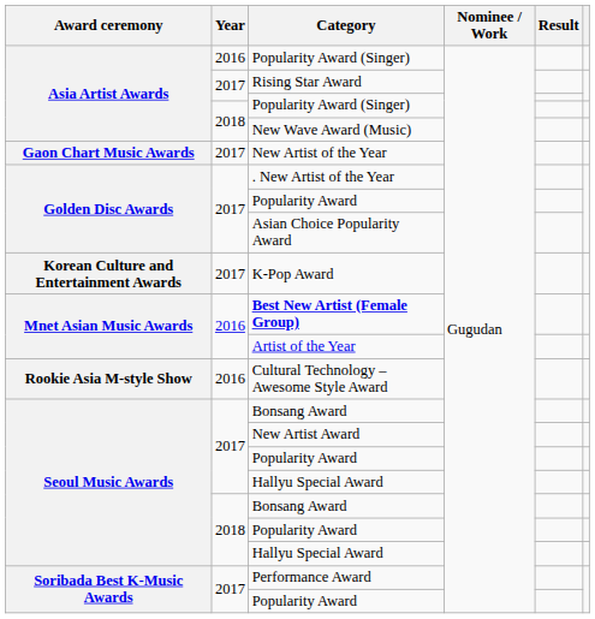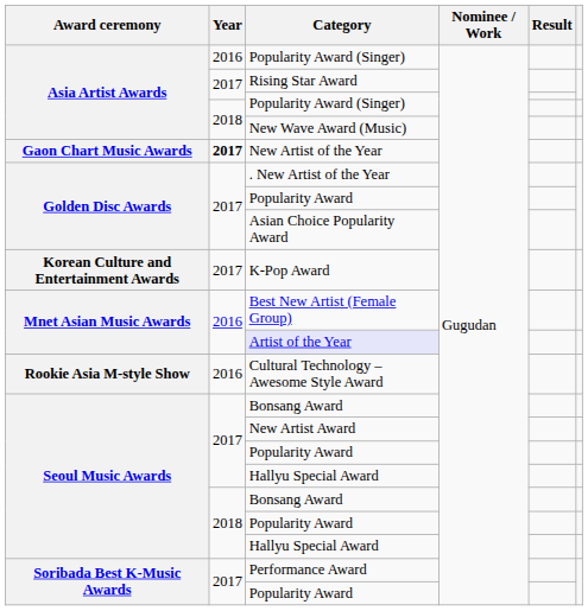New Artist of the Year | Year: normal -> bold
Best New Artist (Female Group) | Category: bold -> normal
Artist of the Year | Category: no background -> lavender background
